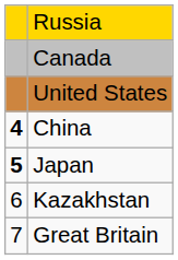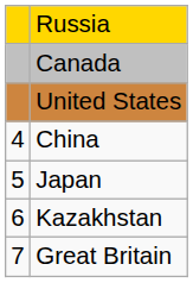China | column 1: bold -> normal
Japan | column 1: bold -> normal
